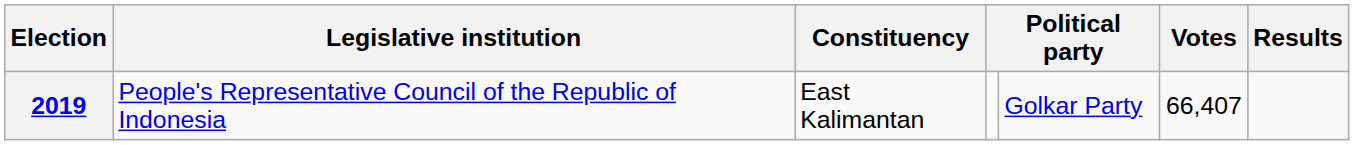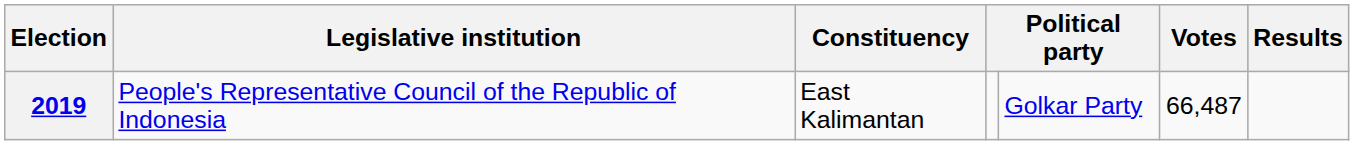2019 | Votes: 66,407 -> 66,487
